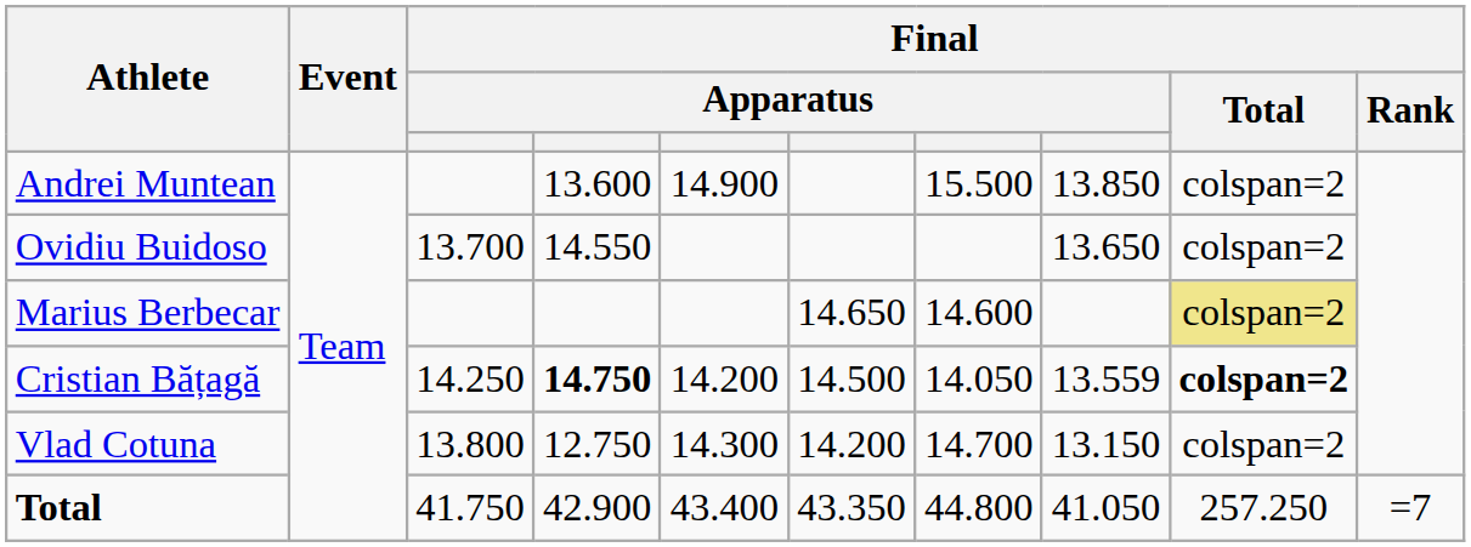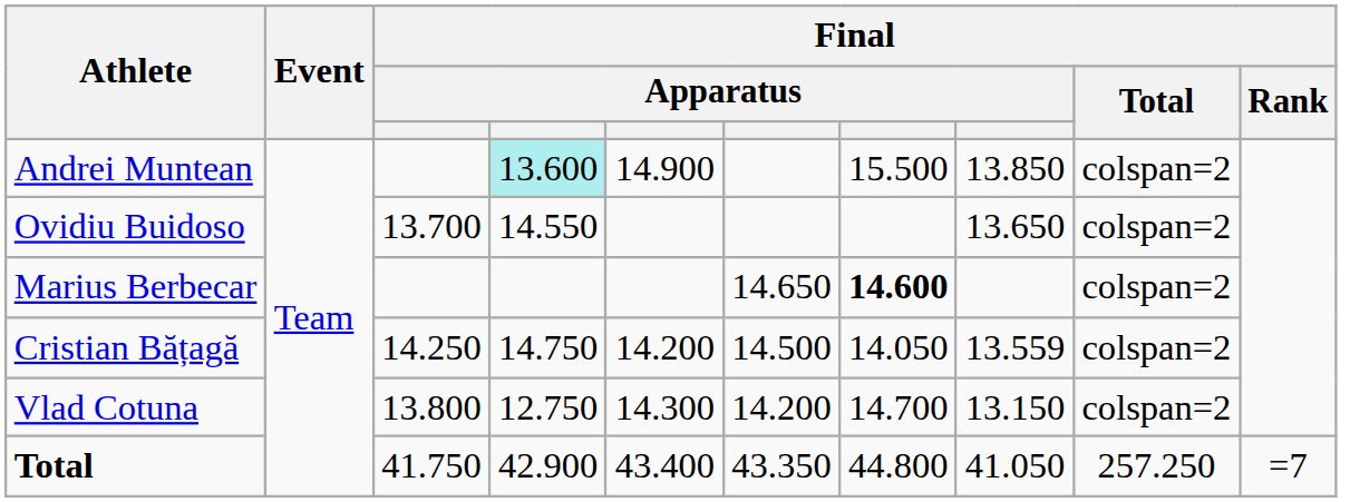Andrei Muntean | column 4: no background -> paleturquoise background
Marius Berbecar | column 7: normal -> bold
Marius Berbecar | Final / Total: khaki background -> no background
Cristian Bățagă | column 4: bold -> normal
Cristian Bățagă | Final / Total: bold -> normal
